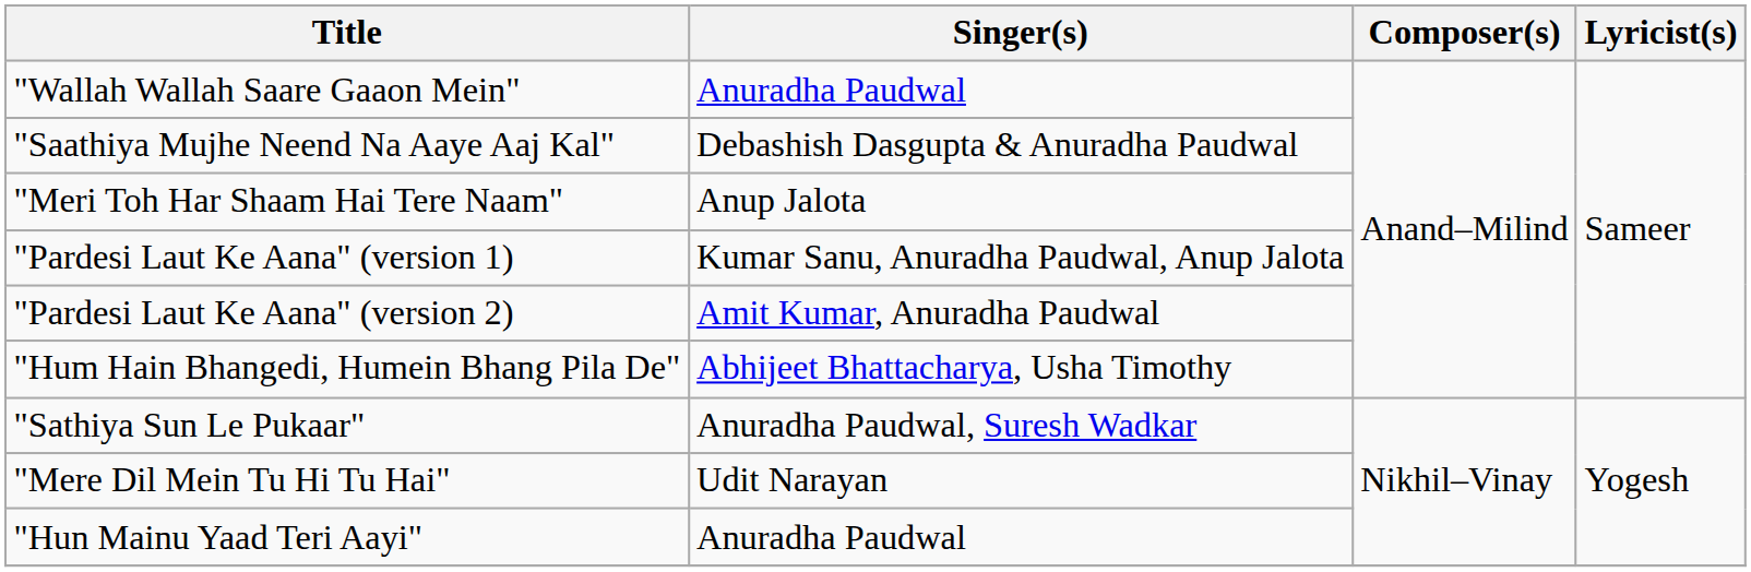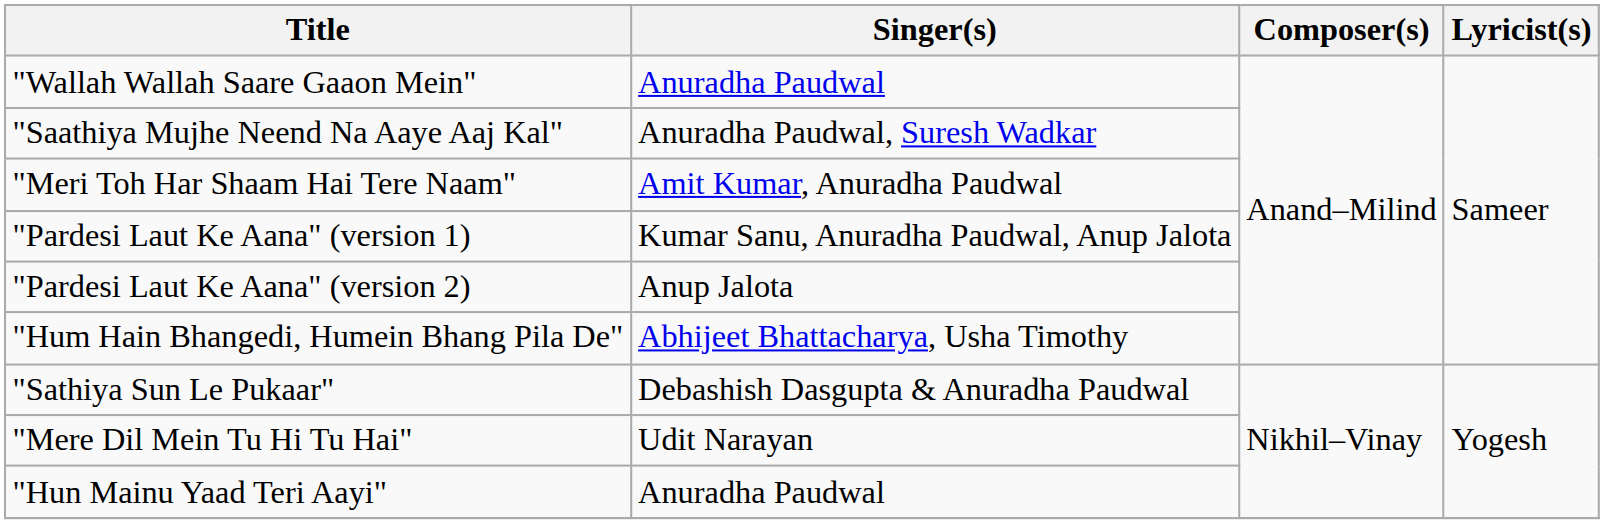"Saathiya Mujhe Neend Na Aaye Aaj Kal" | Singer(s): Debashish Dasgupta & Anuradha Paudwal -> Anuradha Paudwal, Suresh Wadkar
"Meri Toh Har Shaam Hai Tere Naam" | Singer(s): Anup Jalota -> Amit Kumar, Anuradha Paudwal
"Pardesi Laut Ke Aana" (version 2) | Singer(s): Amit Kumar, Anuradha Paudwal -> Anup Jalota
"Sathiya Sun Le Pukaar" | Singer(s): Anuradha Paudwal, Suresh Wadkar -> Debashish Dasgupta & Anuradha Paudwal
